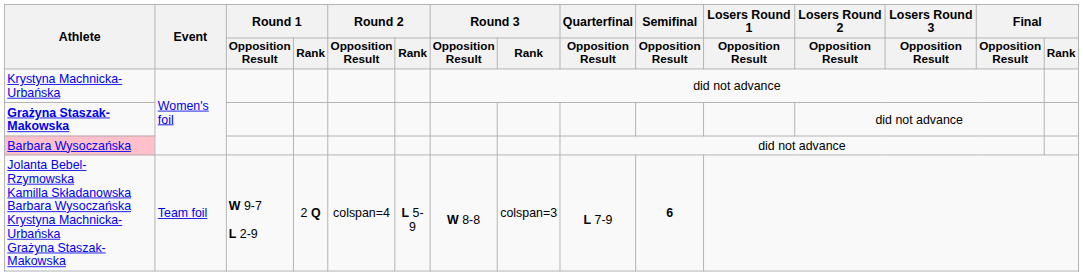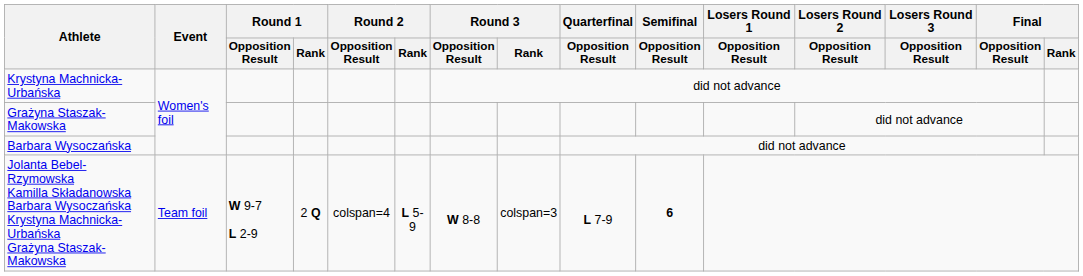Grażyna Staszak-Makowska | Athlete: bold -> normal
Barbara Wysoczańska | Athlete: pink background -> no background
